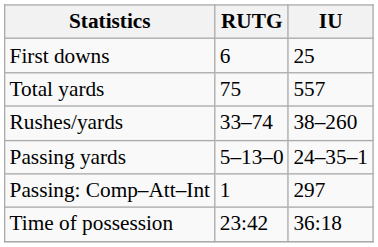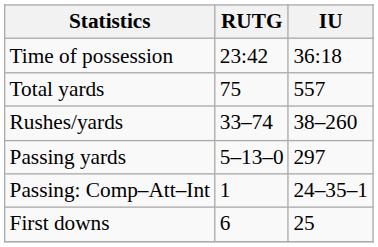rows swapped: First downs <-> Time of possession
Passing yards | IU: 24–35–1 -> 297
Passing: Comp–Att–Int | IU: 297 -> 24–35–1
